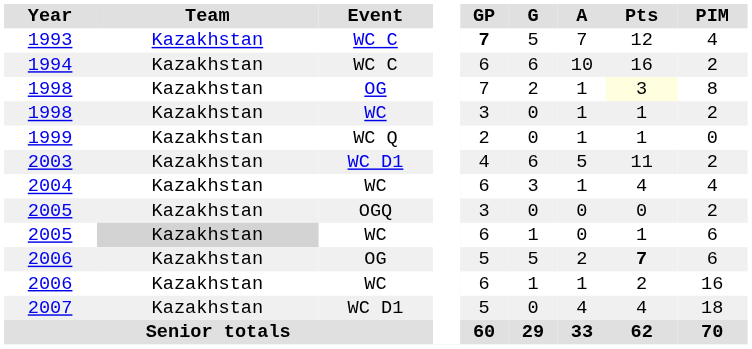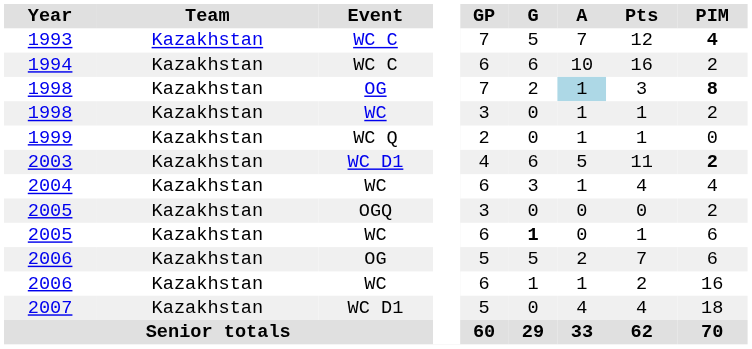1993 | GP: bold -> normal
1993 | PIM: normal -> bold
1998 / OG | A: no background -> lightblue background
1998 / OG | Pts: lightyellow background -> no background
1998 / OG | PIM: normal -> bold
2003 | PIM: normal -> bold
2005 / WC | Team: lightgrey background -> no background
2005 / WC | G: normal -> bold
2006 / OG | Pts: bold -> normal
